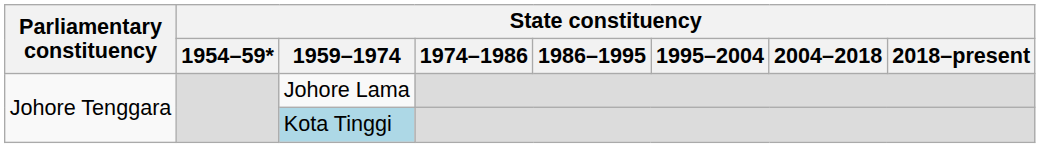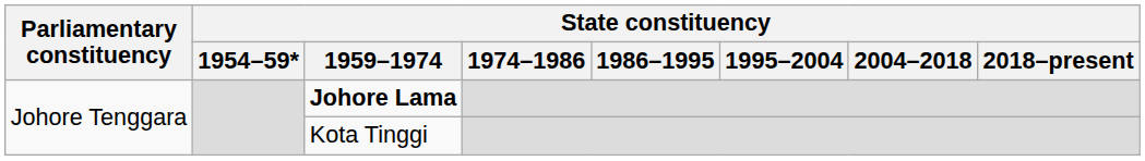Johore Lama | State constituency / 1959–1974: normal -> bold
Kota Tinggi | State constituency / 1959–1974: lightblue background -> no background
